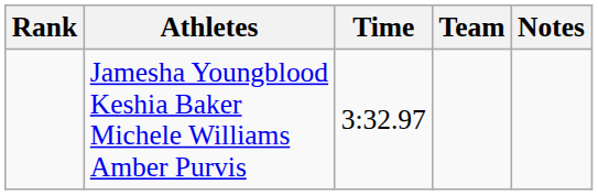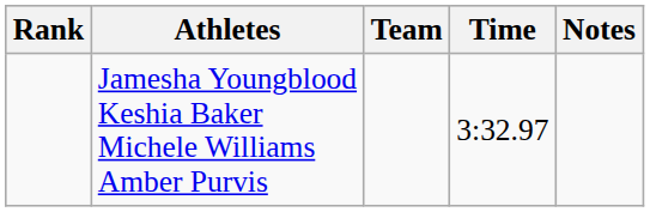columns swapped: Team <-> Time
